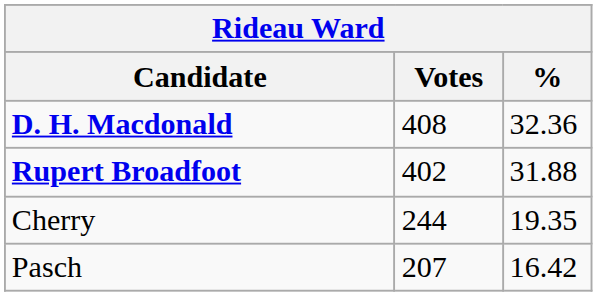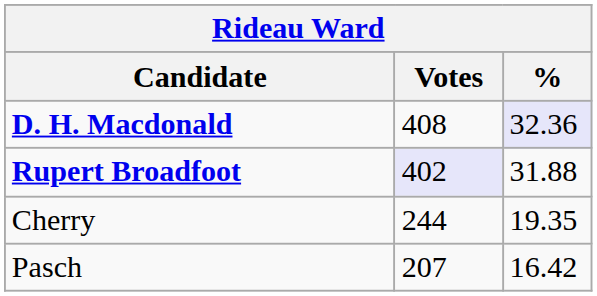D. H. Macdonald | %: no background -> lavender background
Rupert Broadfoot | Votes: no background -> lavender background
